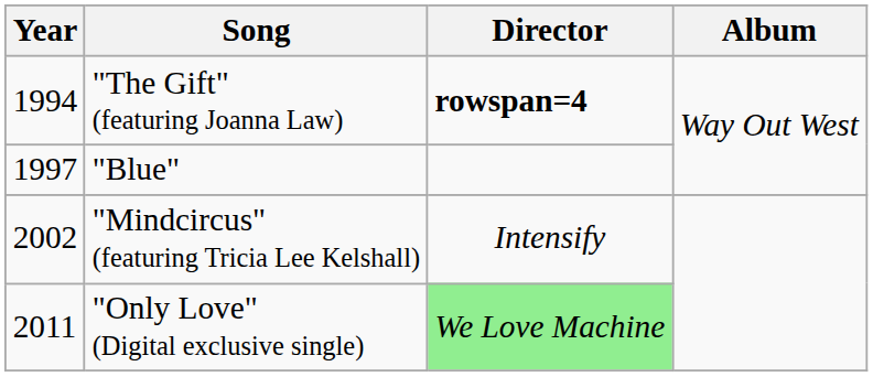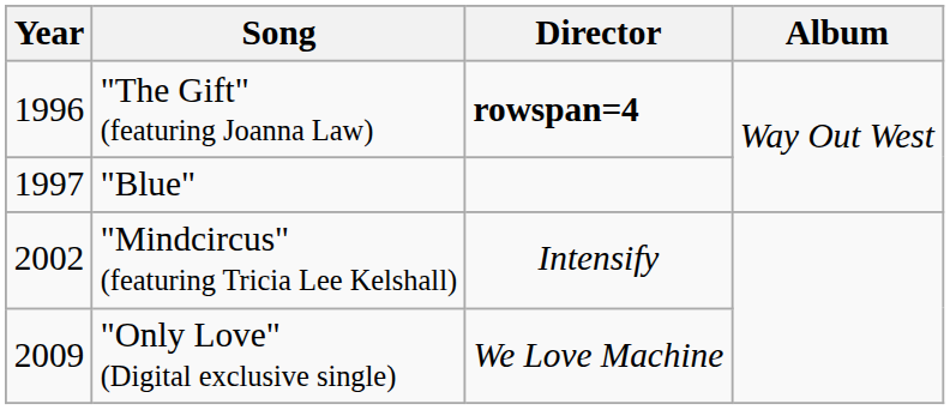"The Gift" (featuring Joanna Law) | Year: 1994 -> 1996
"Only Love" (Digital exclusive single) | Year: 2011 -> 2009
"Only Love" (Digital exclusive single) | Director: lightgreen background -> no background
